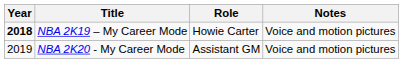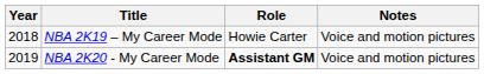row 2 | Year: bold -> normal
row 3 | Role: normal -> bold
